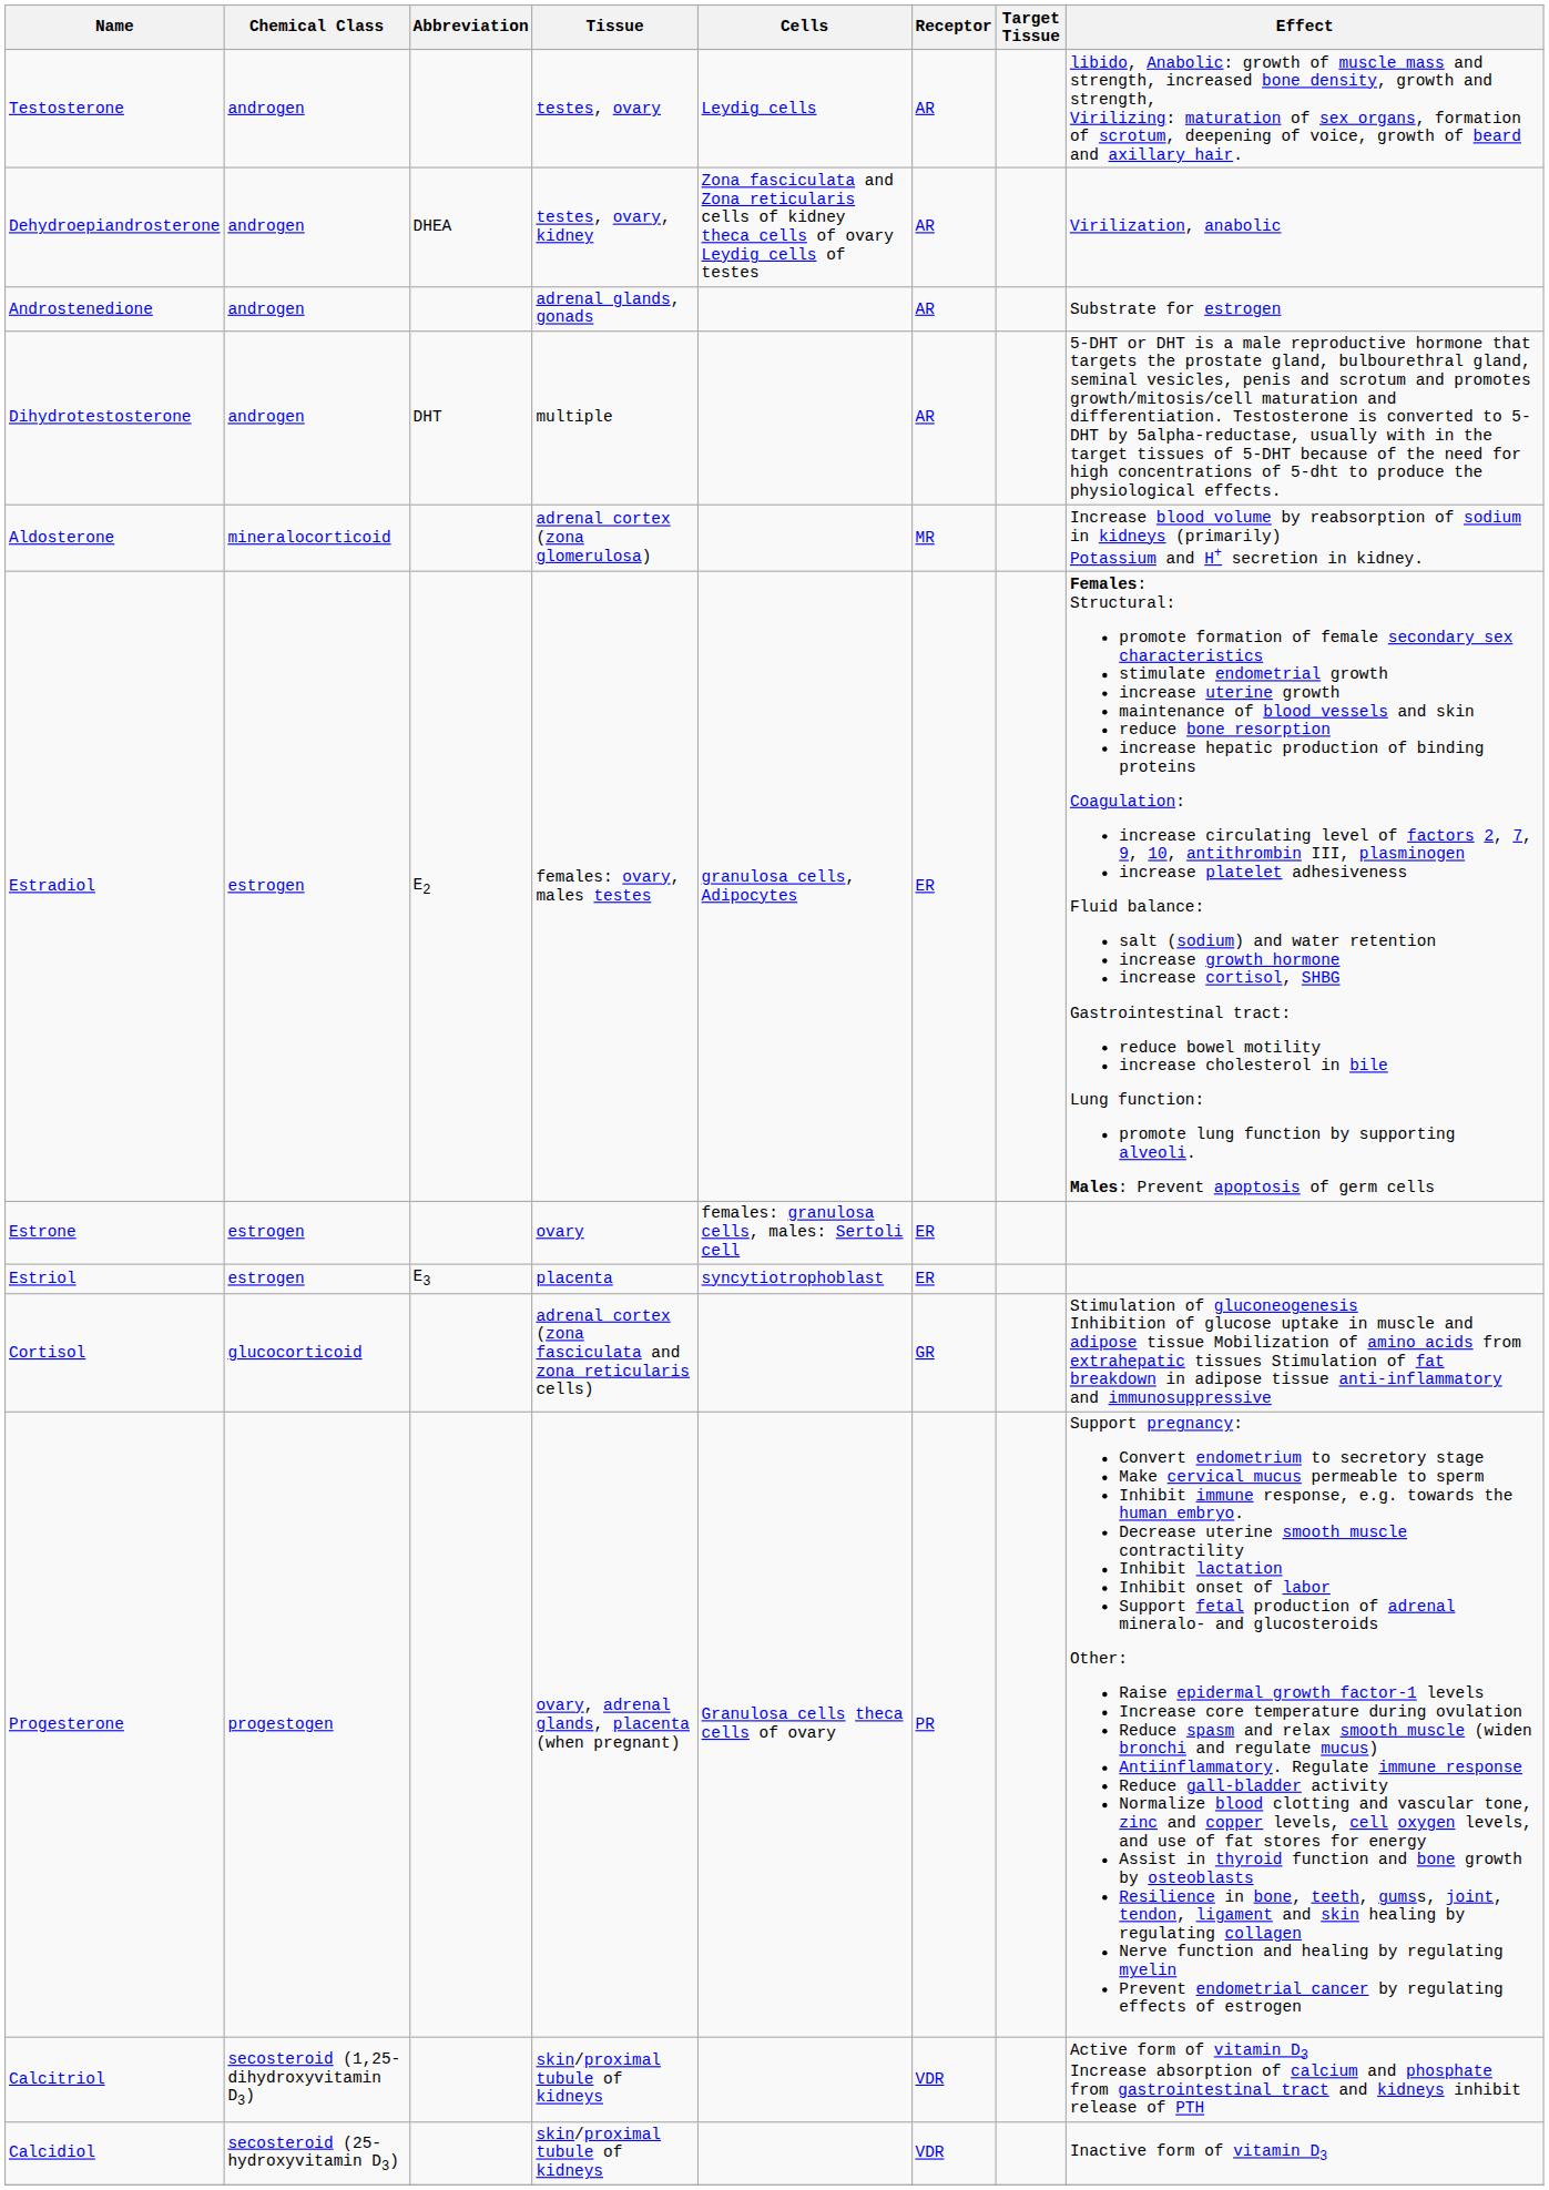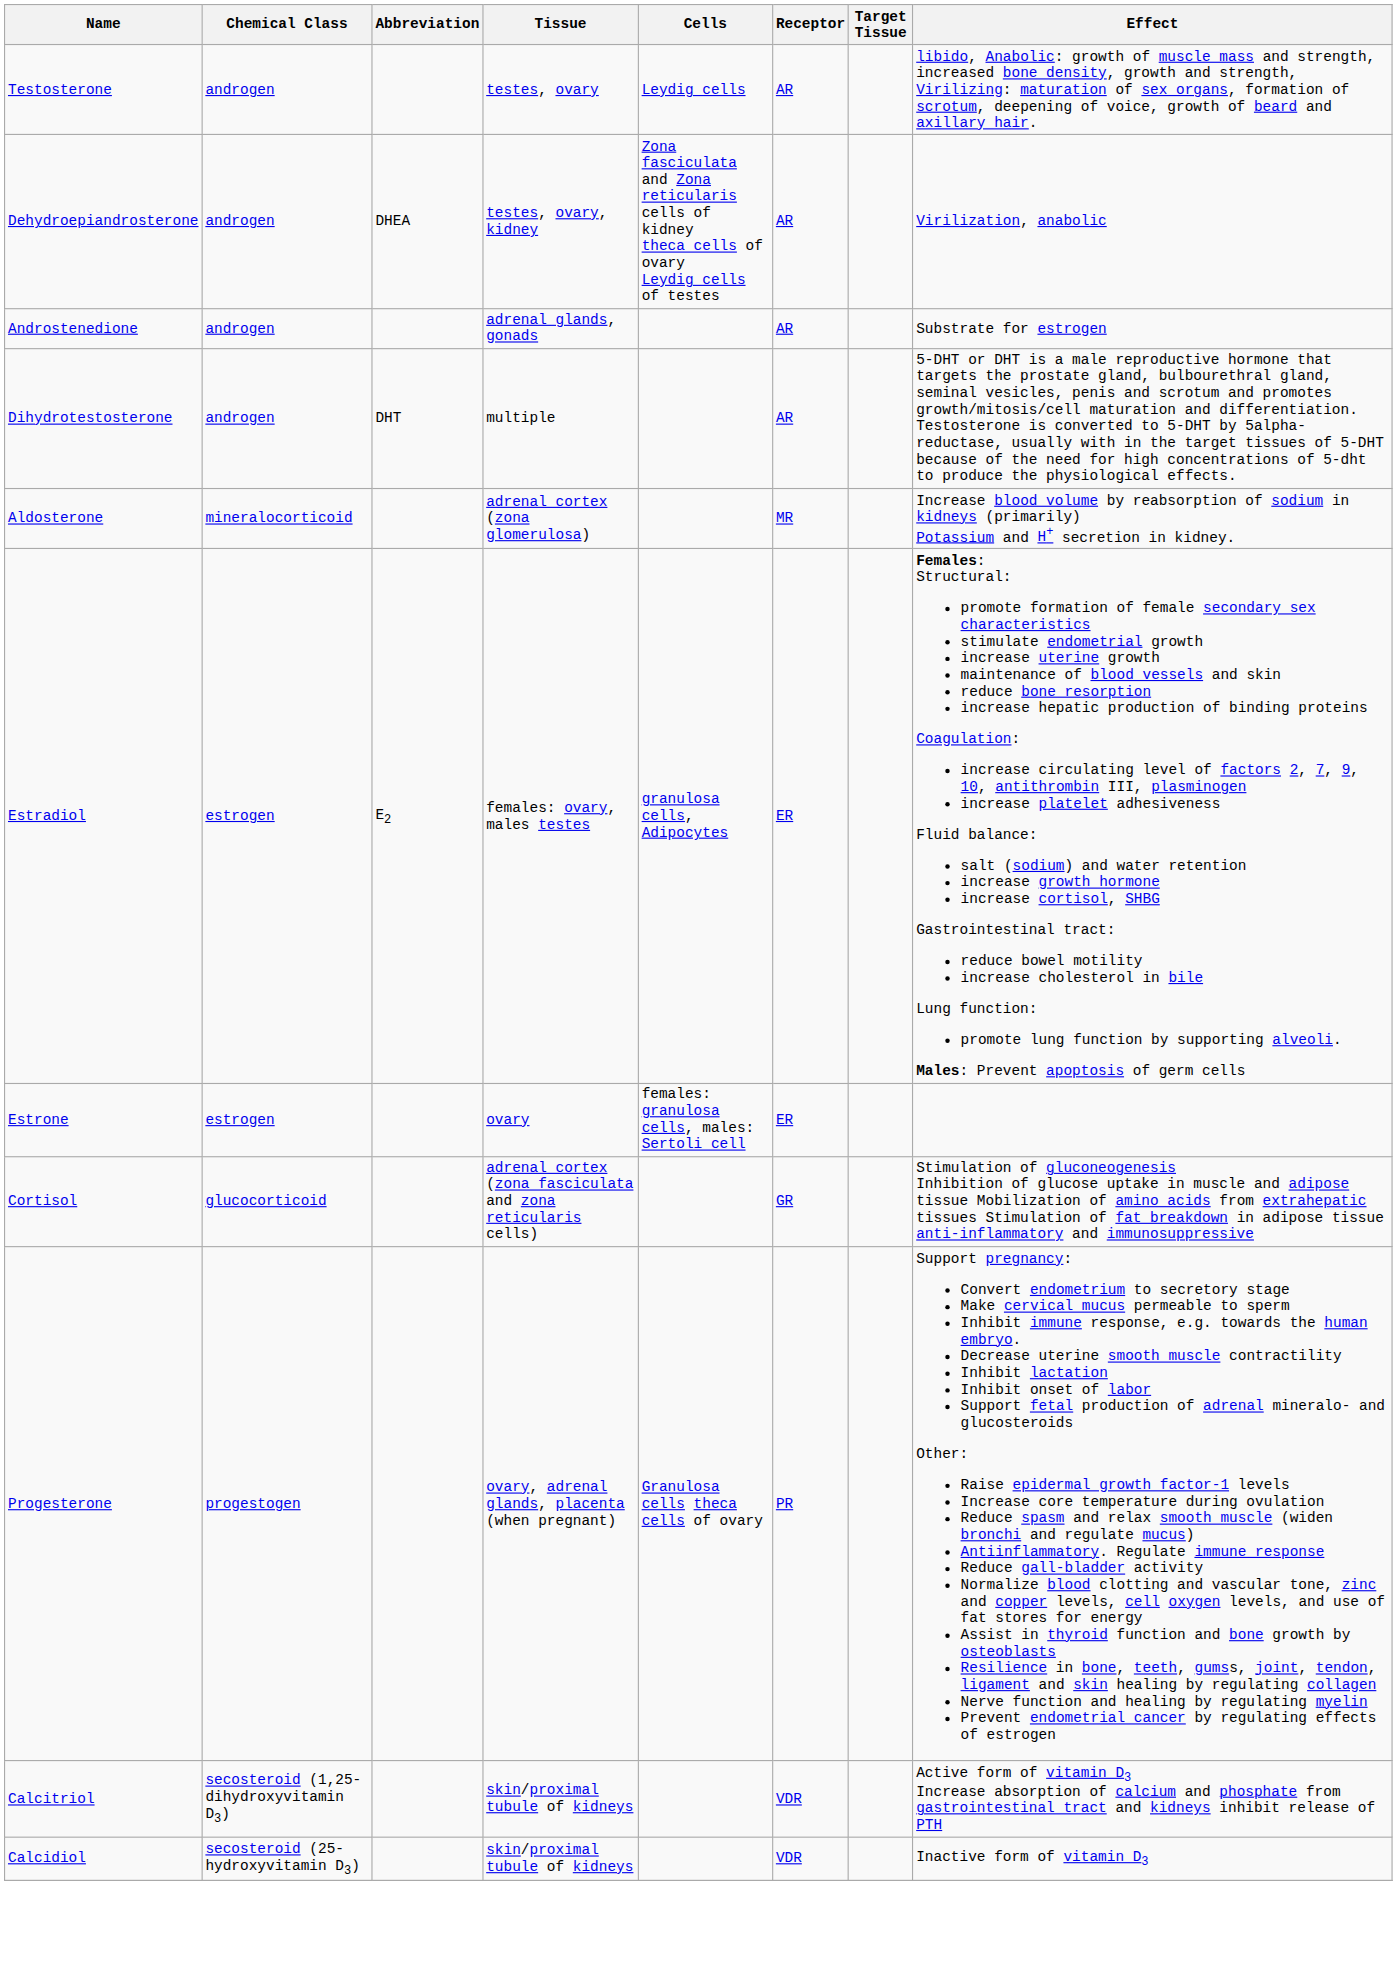- row: Estriol | estrogen | E3 | placenta | syncytiotrophoblast | ER
